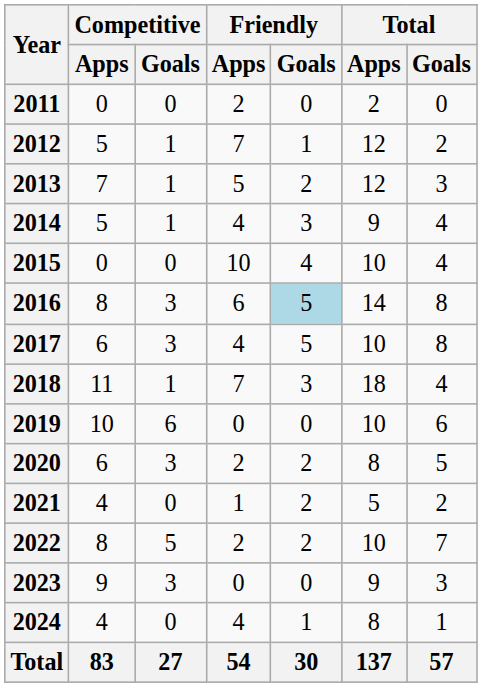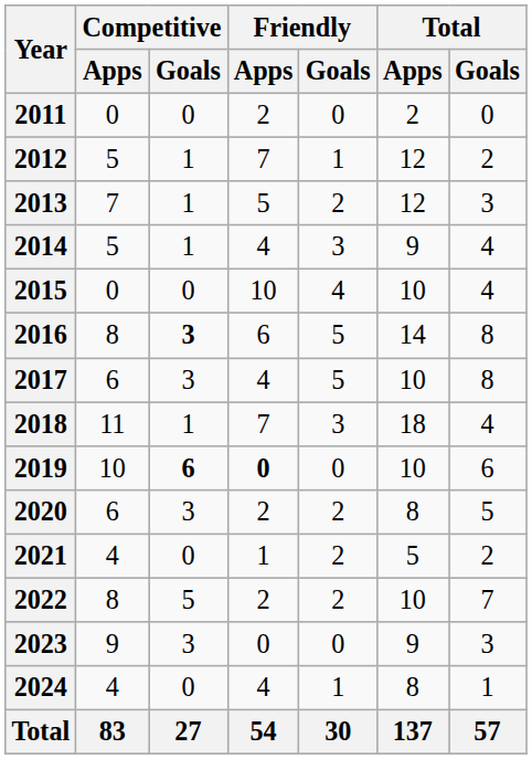2016 | Competitive / Goals: normal -> bold
2016 | Friendly / Goals: lightblue background -> no background
2019 | Competitive / Goals: normal -> bold
2019 | Friendly / Apps: normal -> bold
